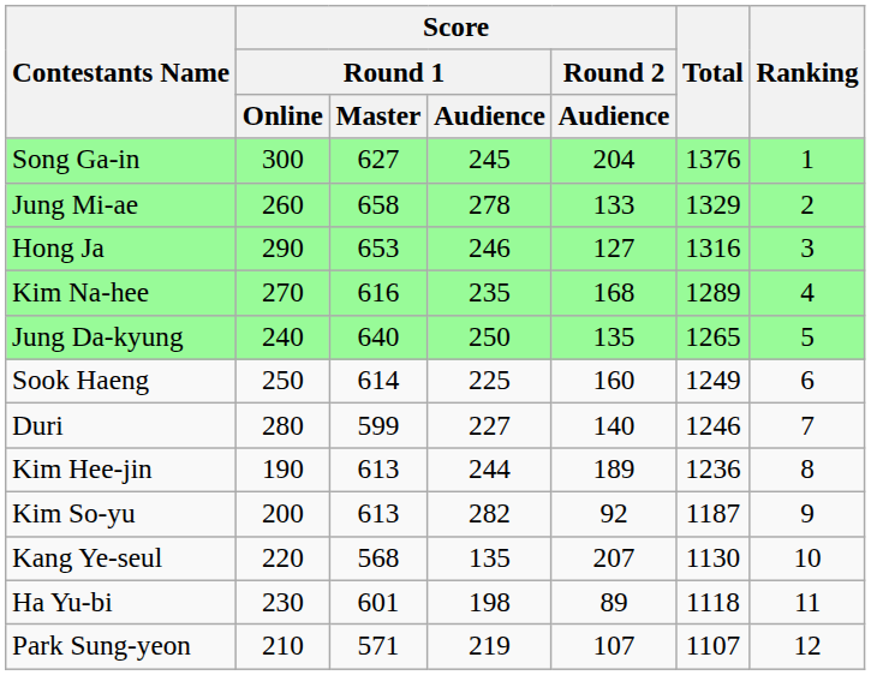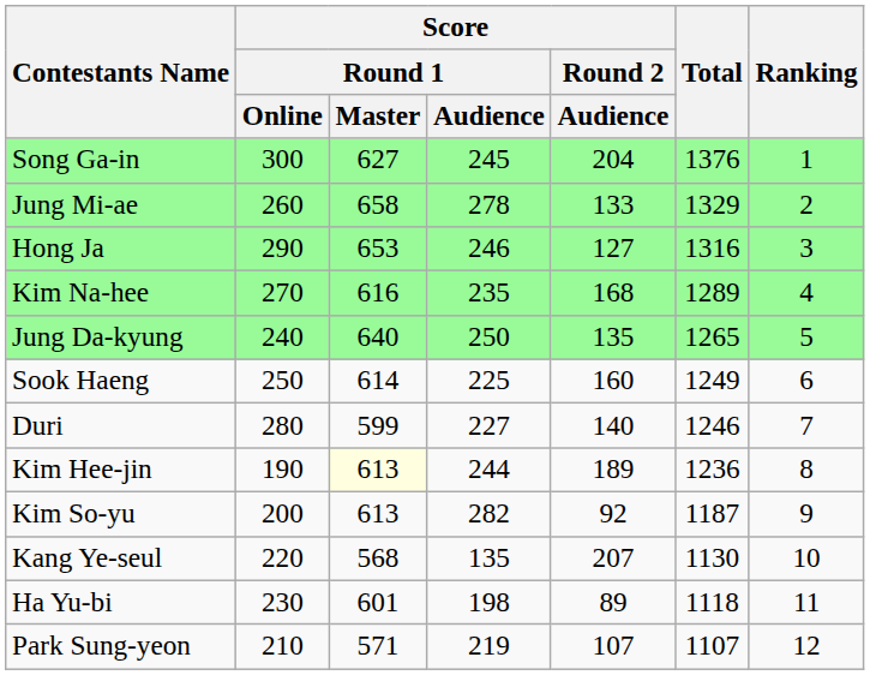Kim Hee-jin | Score / Round 1 / Master: no background -> lightyellow background
